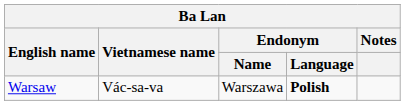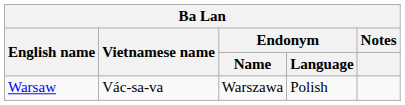Warsaw | Endonym / Language: bold -> normal
